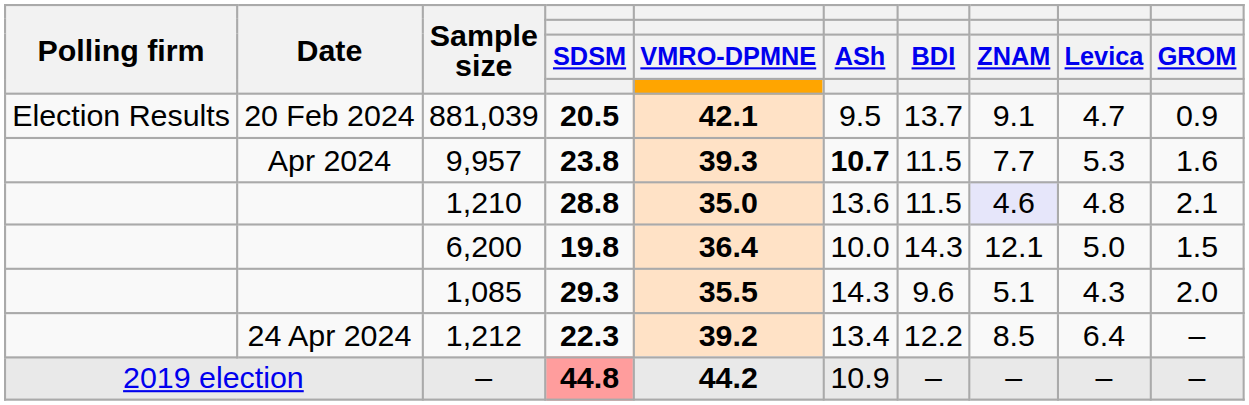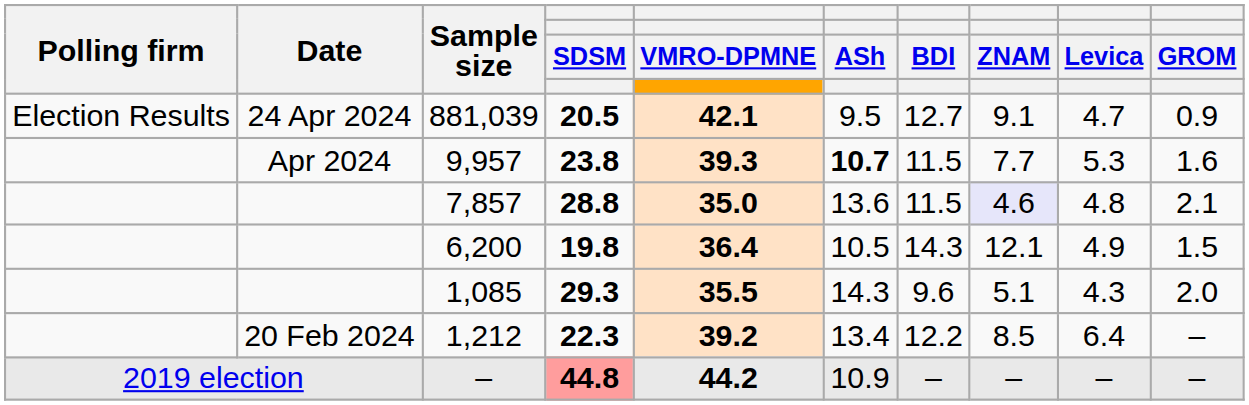20.5 | Date: 20 Feb 2024 -> 24 Apr 2024
20.5 | BDI: 13.7 -> 12.7
28.8 | Sample size: 1,210 -> 7,857
19.8 | ASh: 10.0 -> 10.5
19.8 | Levica: 5.0 -> 4.9
22.3 | Date: 24 Apr 2024 -> 20 Feb 2024
